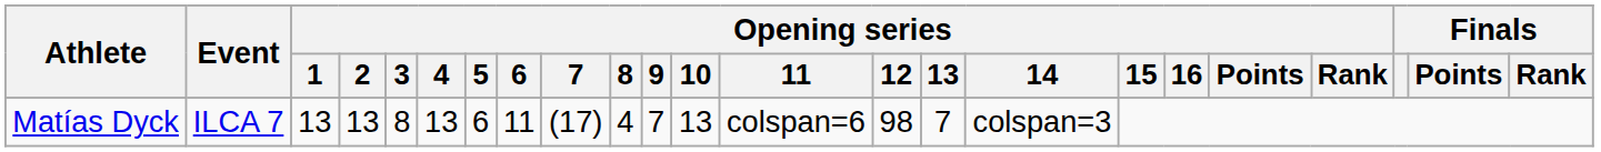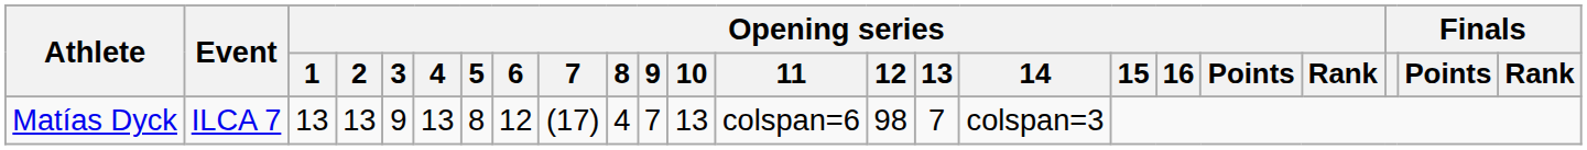Matías Dyck | Opening series / 3: 8 -> 9
Matías Dyck | Opening series / 5: 6 -> 8
Matías Dyck | Opening series / 6: 11 -> 12
